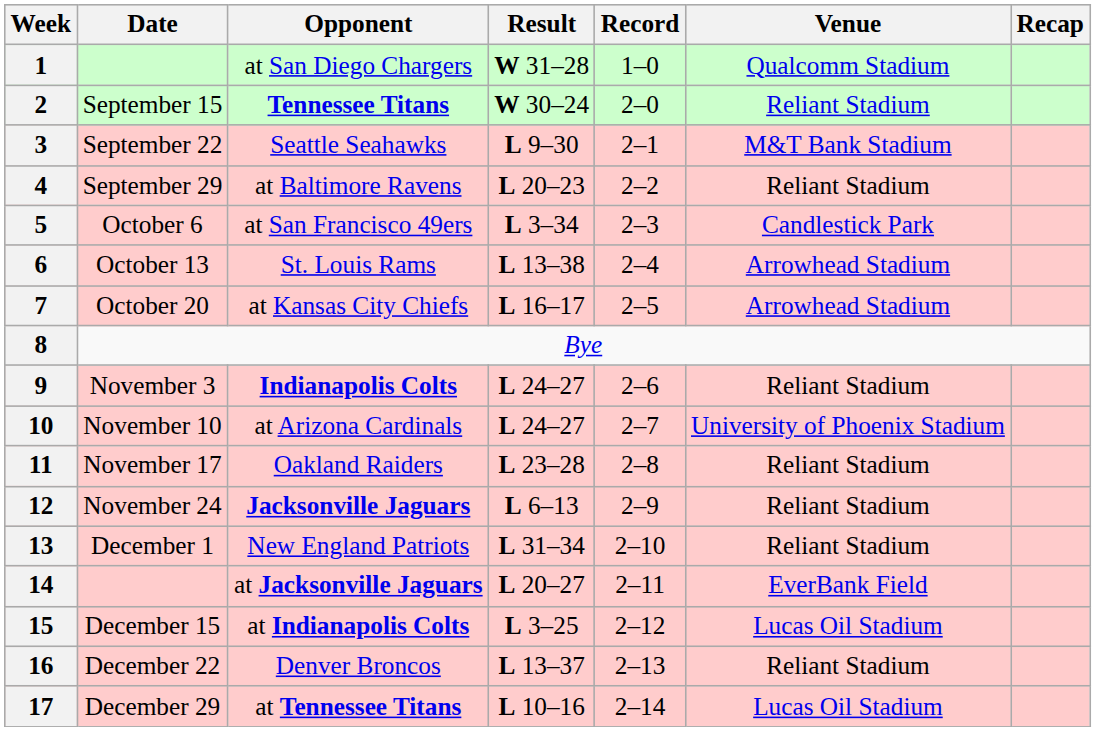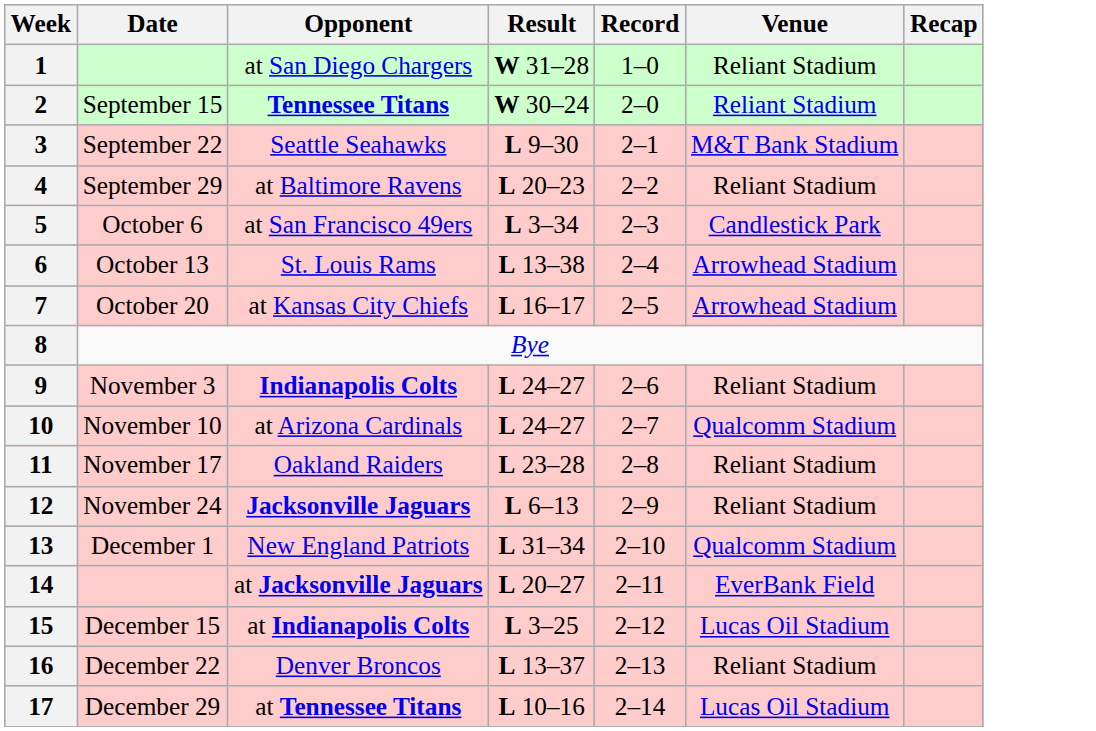1 | Venue: Qualcomm Stadium -> Reliant Stadium
10 | Venue: University of Phoenix Stadium -> Qualcomm Stadium
13 | Venue: Reliant Stadium -> Qualcomm Stadium
